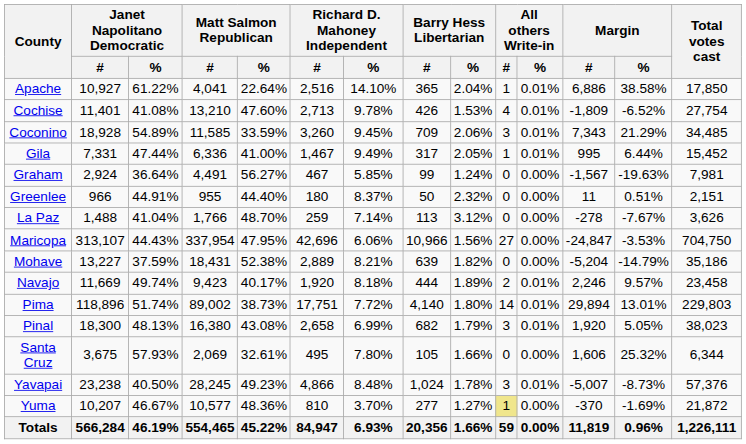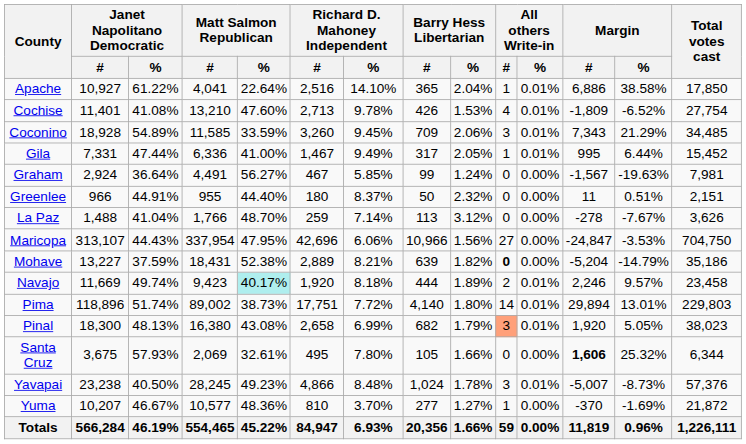Mohave | All others Write-in / #: normal -> bold
Navajo | Matt Salmon Republican / %: no background -> paleturquoise background
Pinal | All others Write-in / #: no background -> lightsalmon background
Santa Cruz | Margin / #: normal -> bold
Yuma | All others Write-in / #: khaki background -> no background
